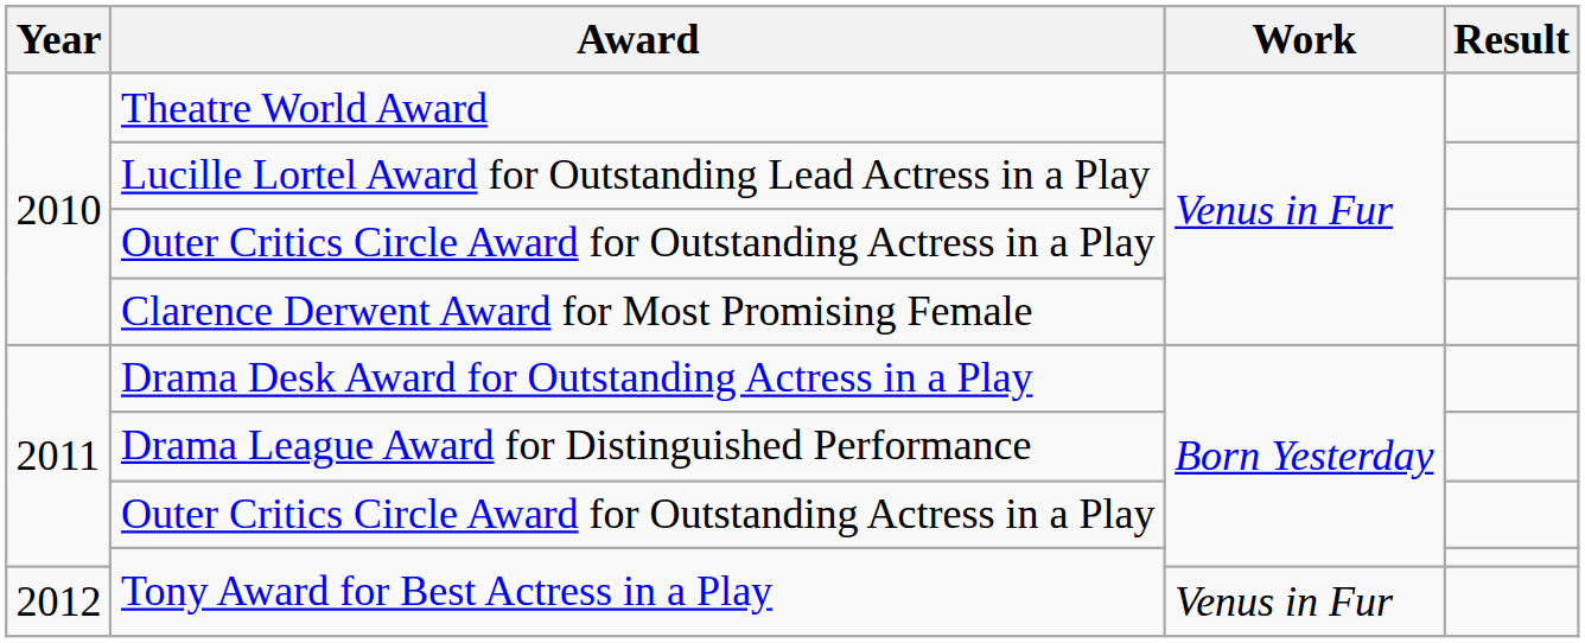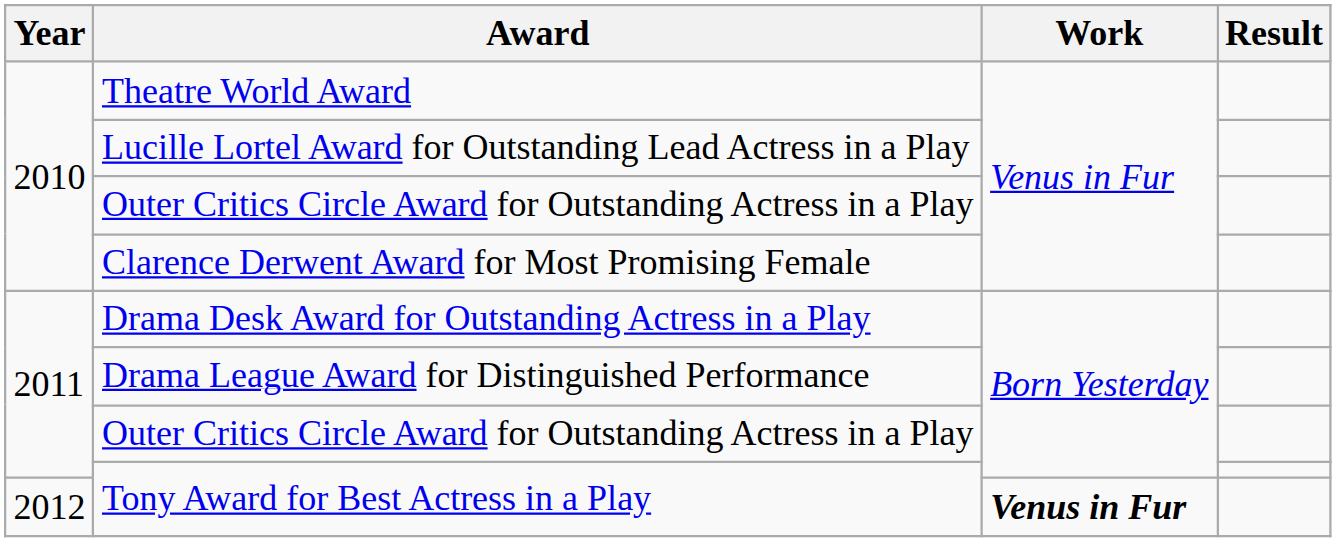2012 / Tony Award for Best Actress in a Play | Work: normal -> bold
